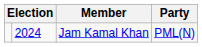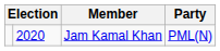Jam Kamal Khan | column 2: 2024 -> 2020
